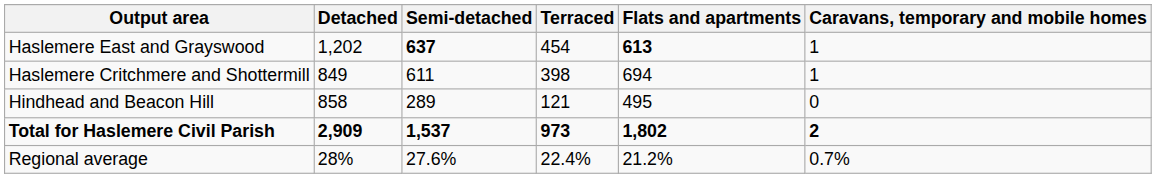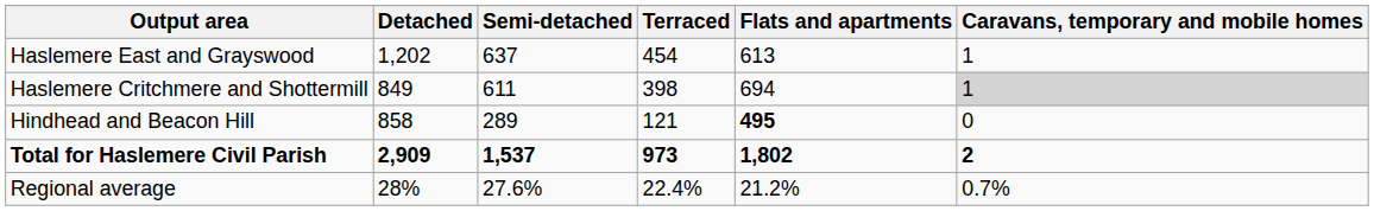Haslemere East and Grayswood | Semi-detached: bold -> normal
Haslemere East and Grayswood | Flats and apartments: bold -> normal
Haslemere Critchmere and Shottermill | Caravans, temporary and mobile homes: no background -> lightgrey background
Hindhead and Beacon Hill | Flats and apartments: normal -> bold
